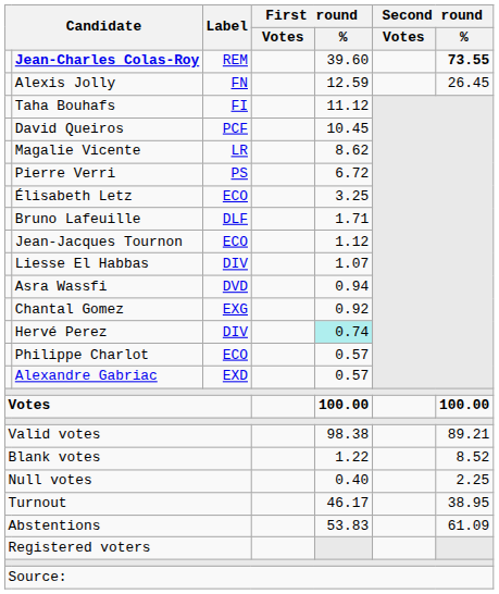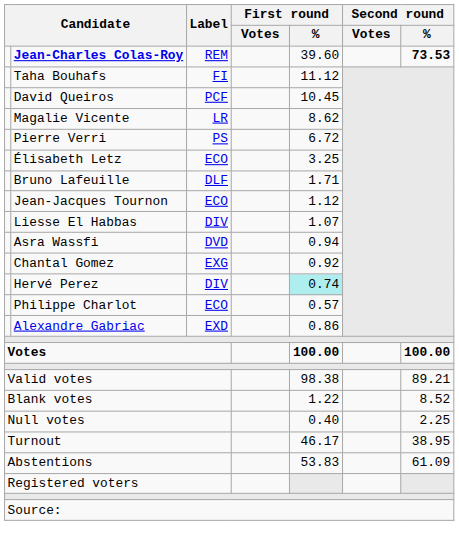Jean-Charles Colas-Roy | Second round / %: 73.55 -> 73.53
- row: Alexis Jolly | FN | 12.59 | 26.45
Alexandre Gabriac | First round / %: 0.57 -> 0.86
